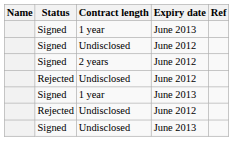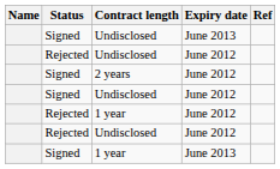row 2 | Contract length: 1 year -> Undisclosed
row 3 | Status: Signed -> Rejected
row 5 | Status: Rejected -> Signed
row 6 | Status: Signed -> Rejected
row 6 | Expiry date: June 2013 -> June 2012
row 8 | Contract length: Undisclosed -> 1 year
